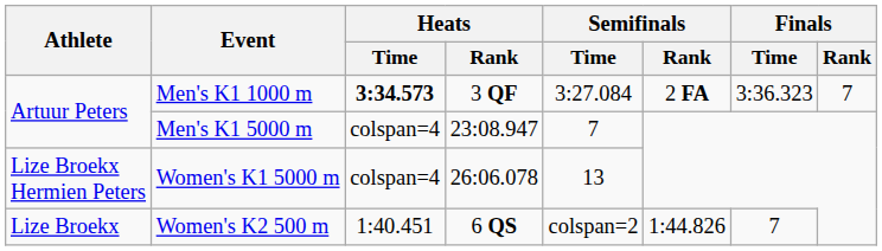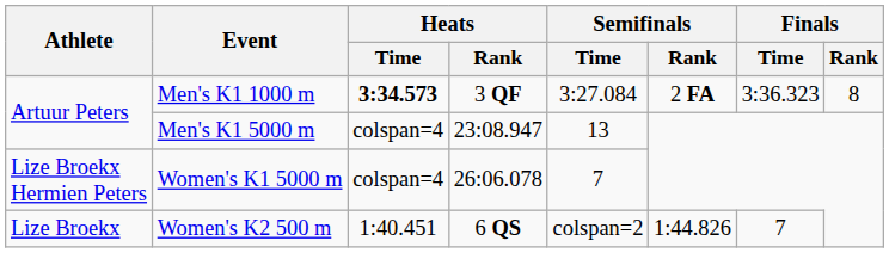Men's K1 1000 m | Finals / Rank: 7 -> 8
Men's K1 5000 m | Semifinals / Time: 7 -> 13
Women's K1 5000 m | Semifinals / Time: 13 -> 7
